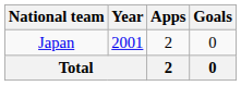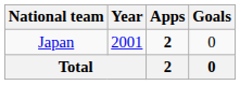Japan | Apps: normal -> bold
